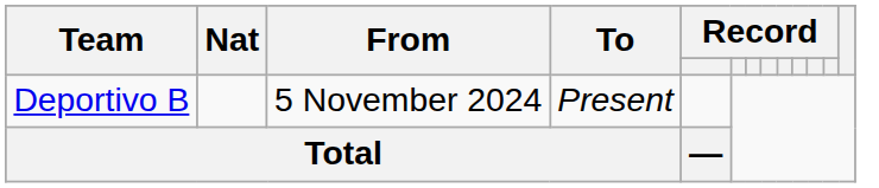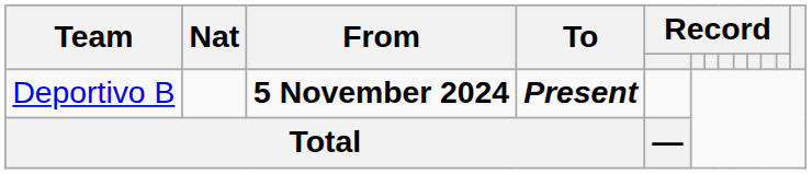Deportivo B | From: normal -> bold
Deportivo B | To: normal -> bold
